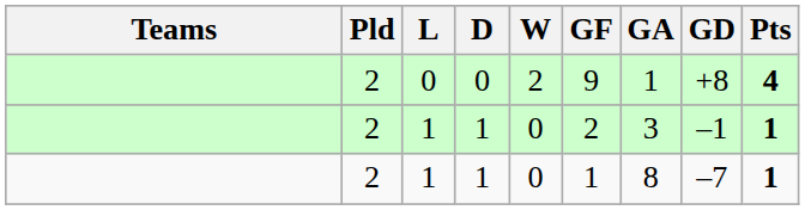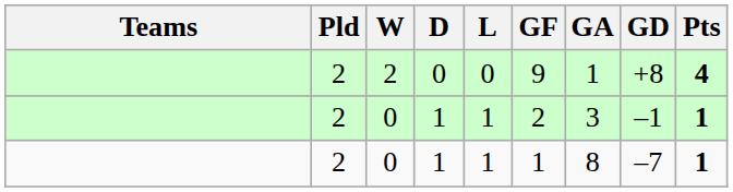columns swapped: W <-> L
